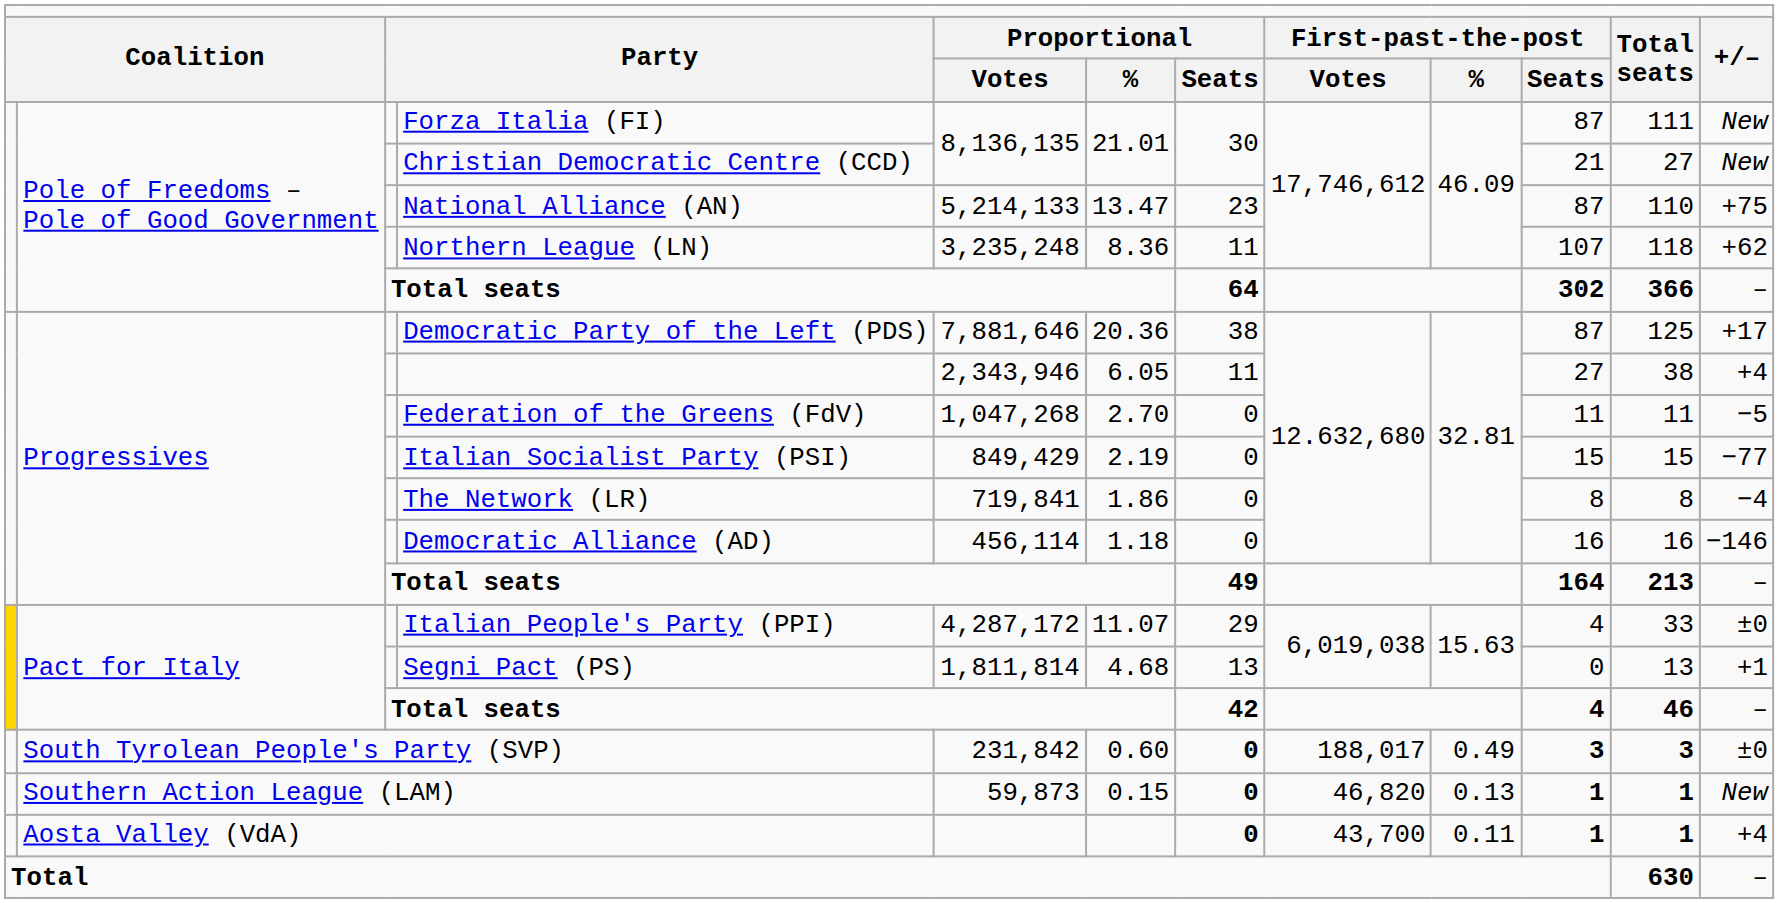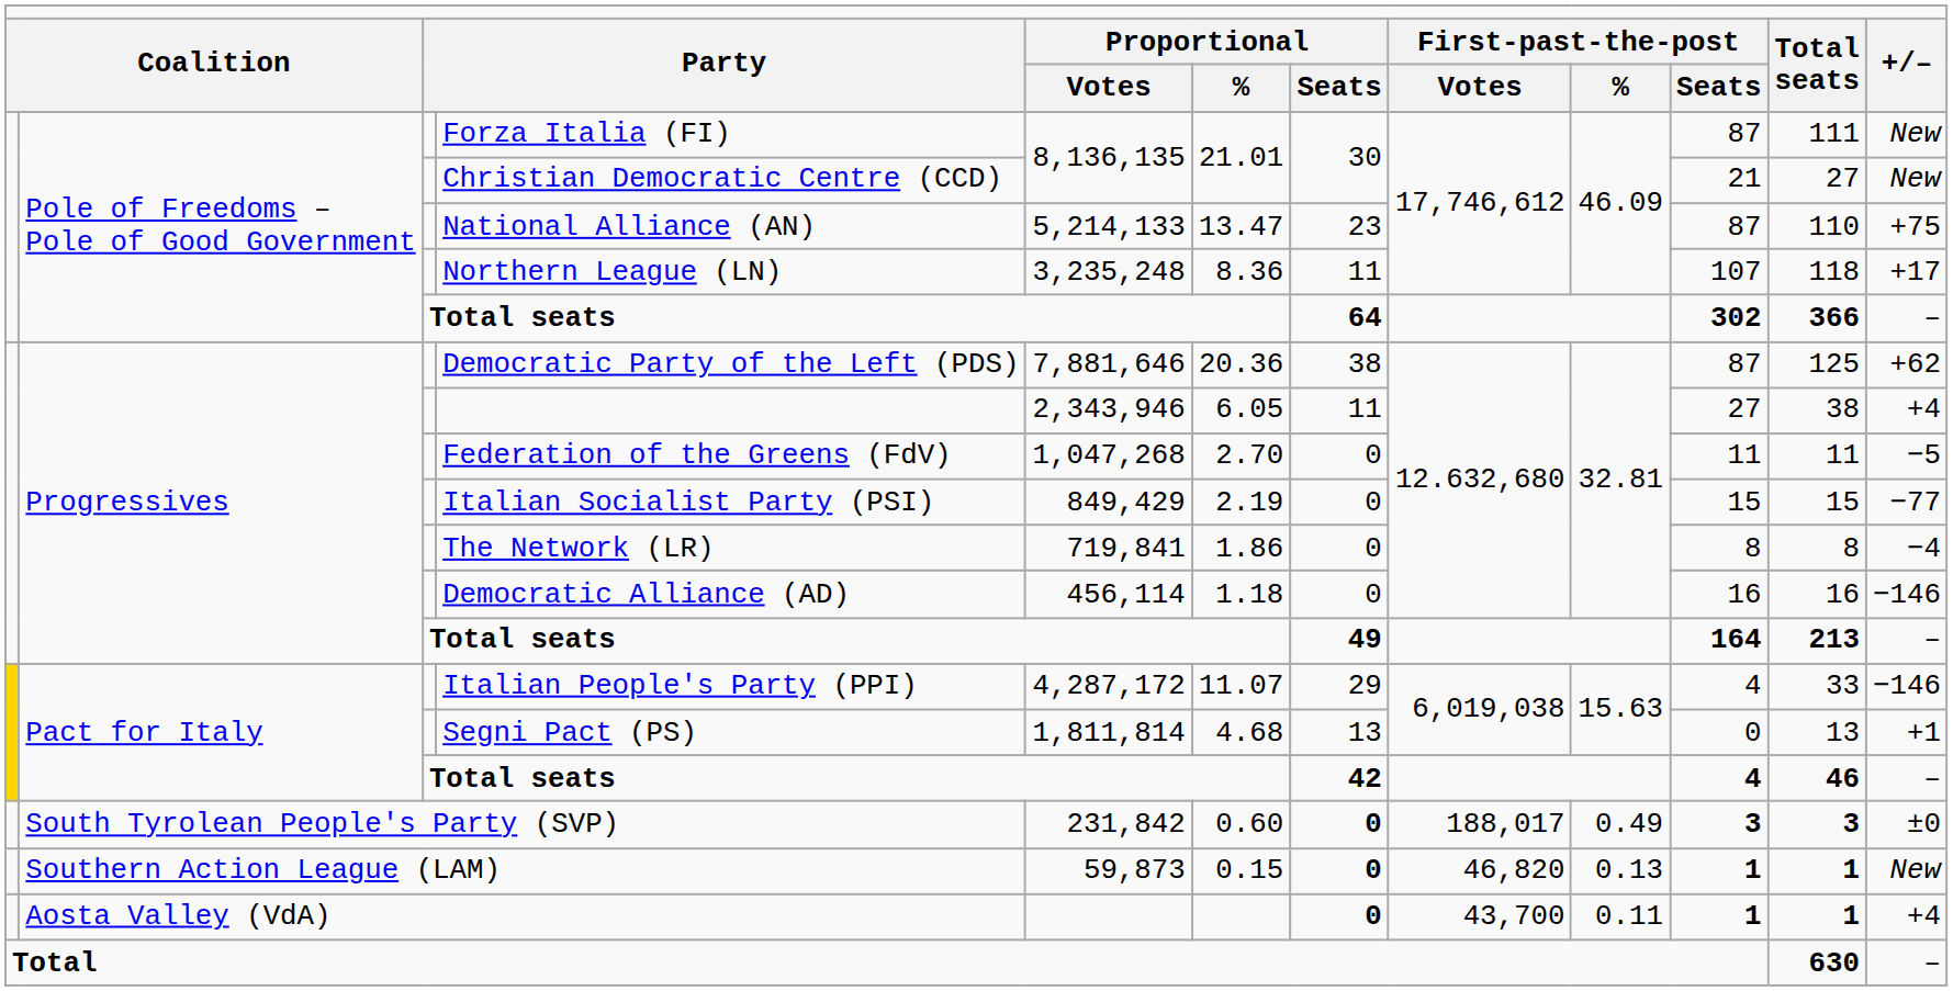Northern League (LN) | column 12: +62 -> +17
Democratic Party of the Left (PDS) | column 12: +17 -> +62
Italian People's Party (PPI) | column 12: ±0 -> −146
